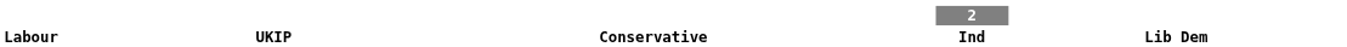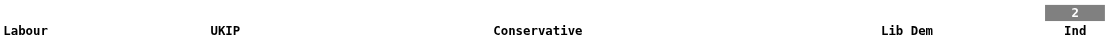columns swapped: 3 <-> 2
